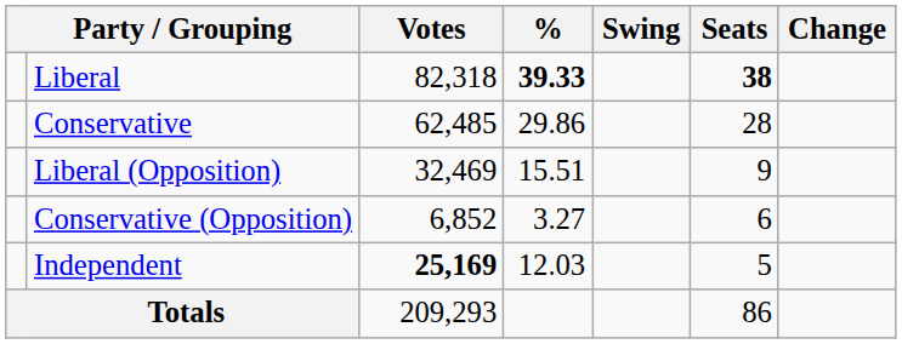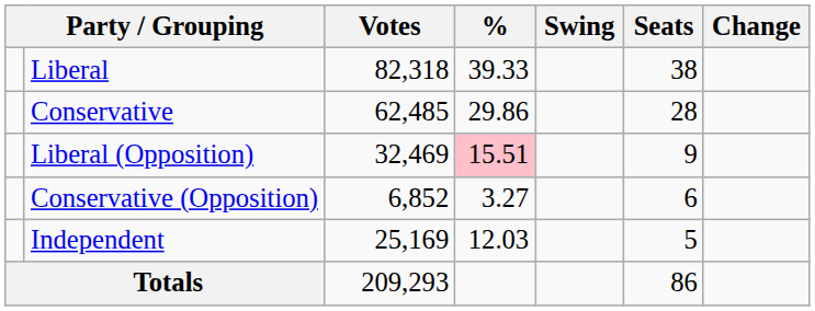Liberal | %: bold -> normal
Liberal | Seats: bold -> normal
Liberal (Opposition) | %: no background -> pink background
Independent | Votes: bold -> normal
